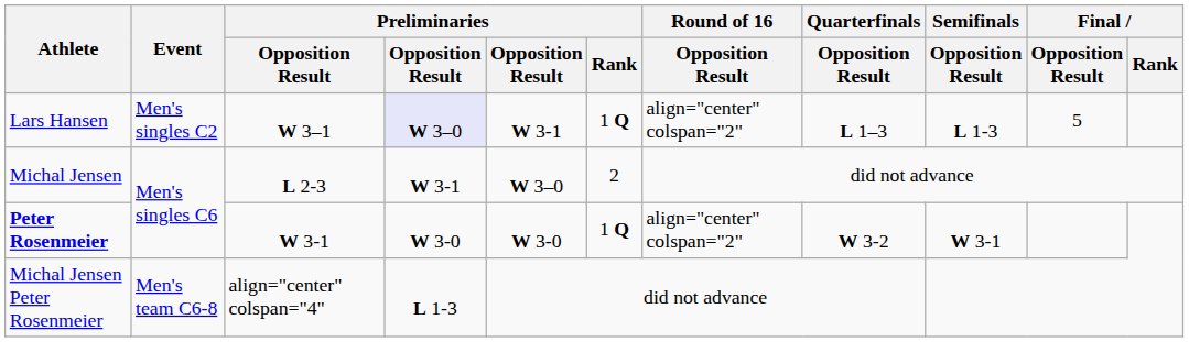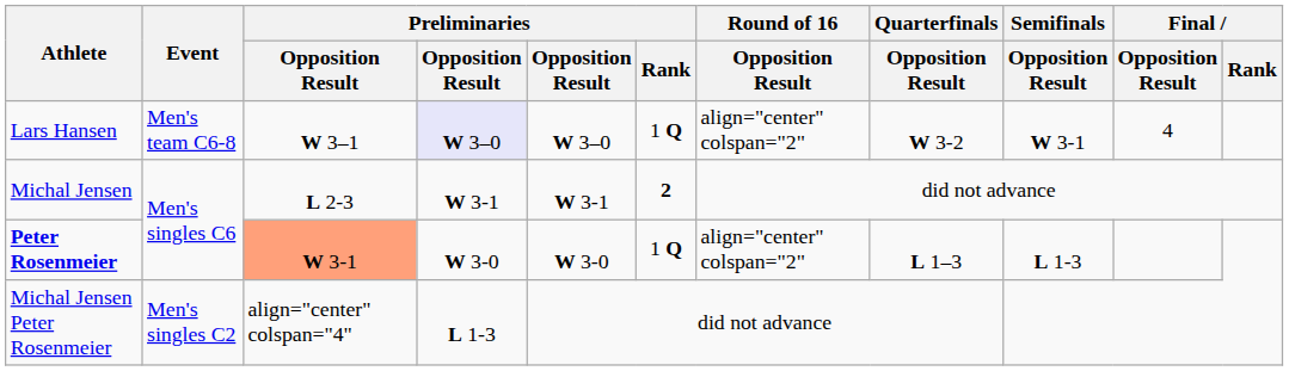Lars Hansen | Event: Men's singles C2 -> Men's team C6-8
Lars Hansen | column 5: W 3-1 -> W 3–0
Lars Hansen | Quarterfinals / Opposition Result: L 1–3 -> W 3-2
Lars Hansen | Semifinals / Opposition Result: L 1-3 -> W 3-1
Lars Hansen | Final / Opposition Result: 5 -> 4
Michal Jensen | column 5: W 3–0 -> W 3-1
Michal Jensen | Preliminaries / Rank: normal -> bold
Peter Rosenmeier | column 3: no background -> lightsalmon background
Peter Rosenmeier | Quarterfinals / Opposition Result: W 3-2 -> L 1–3
Peter Rosenmeier | Semifinals / Opposition Result: W 3-1 -> L 1-3
Michal Jensen Peter Rosenmeier | Event: Men's team C6-8 -> Men's singles C2
